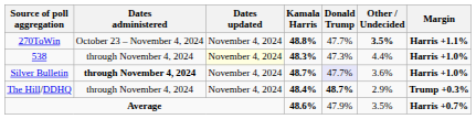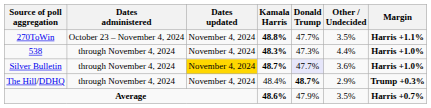270ToWin | Other / Undecided: bold -> normal
538 | Dates updated: lightyellow background -> no background
Silver Bulletin | Dates administered: bold -> normal
Silver Bulletin | Dates updated: no background -> gold background
The Hill/DDHQ | Kamala Harris: bold -> normal
